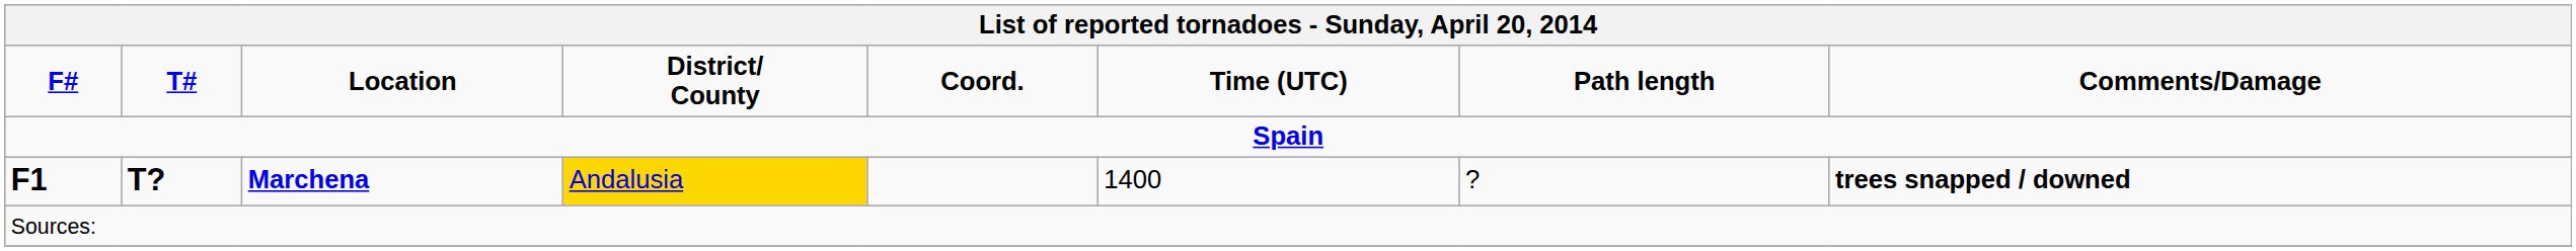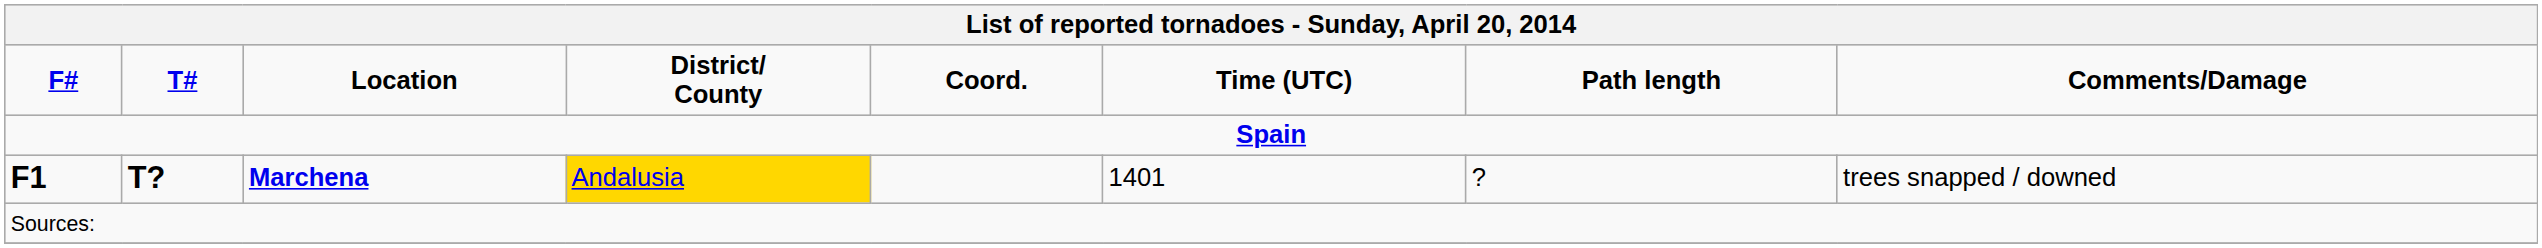F1 | Time (UTC): 1400 -> 1401
F1 | Comments/Damage: bold -> normal
